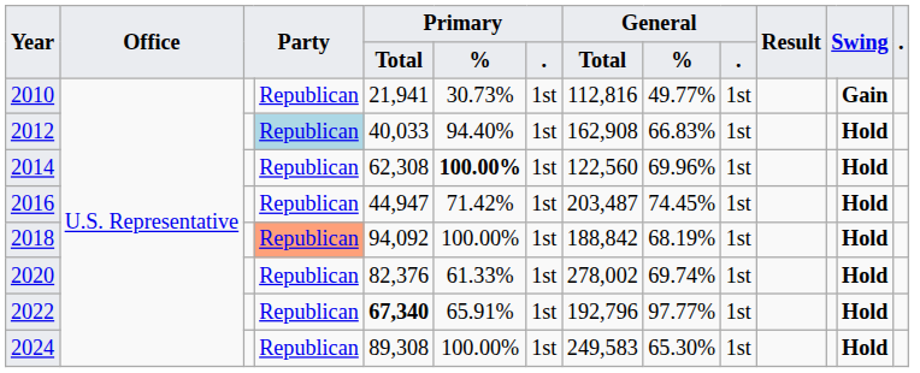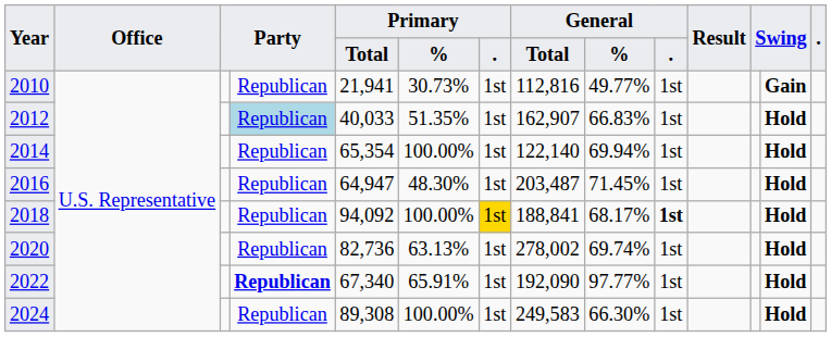2012 | Primary / %: 94.40% -> 51.35%
2012 | General / Total: 162,908 -> 162,907
2014 | Primary / Total: 62,308 -> 65,354
2014 | Primary / %: bold -> normal
2014 | General / Total: 122,560 -> 122,140
2014 | General / %: 69.96% -> 69.94%
2016 | Primary / Total: 44,947 -> 64,947
2016 | Primary / %: 71.42% -> 48.30%
2016 | General / %: 74.45% -> 71.45%
2018 | column 4: lightsalmon background -> no background
2018 | Primary / .: no background -> gold background
2018 | General / Total: 188,842 -> 188,841
2018 | General / %: 68.19% -> 68.17%
2018 | General / .: normal -> bold
2020 | Primary / Total: 82,376 -> 82,736
2020 | Primary / %: 61.33% -> 63.13%
2022 | column 4: normal -> bold
2022 | Primary / Total: bold -> normal
2022 | General / Total: 192,796 -> 192,090
2024 | General / %: 65.30% -> 66.30%
